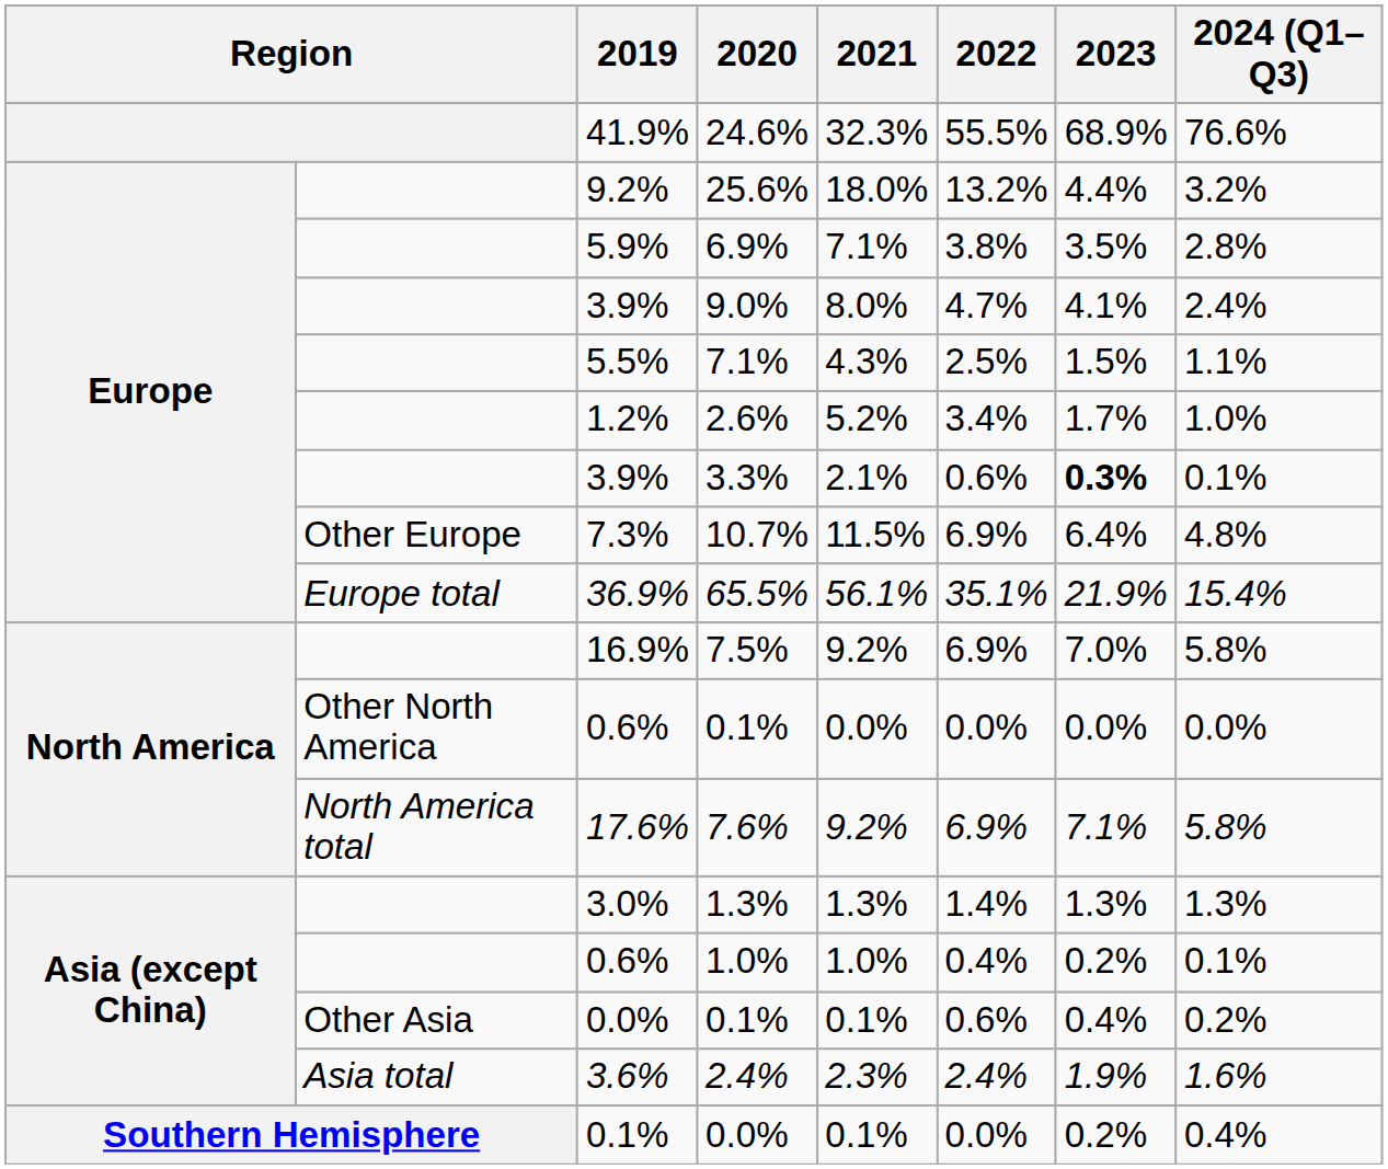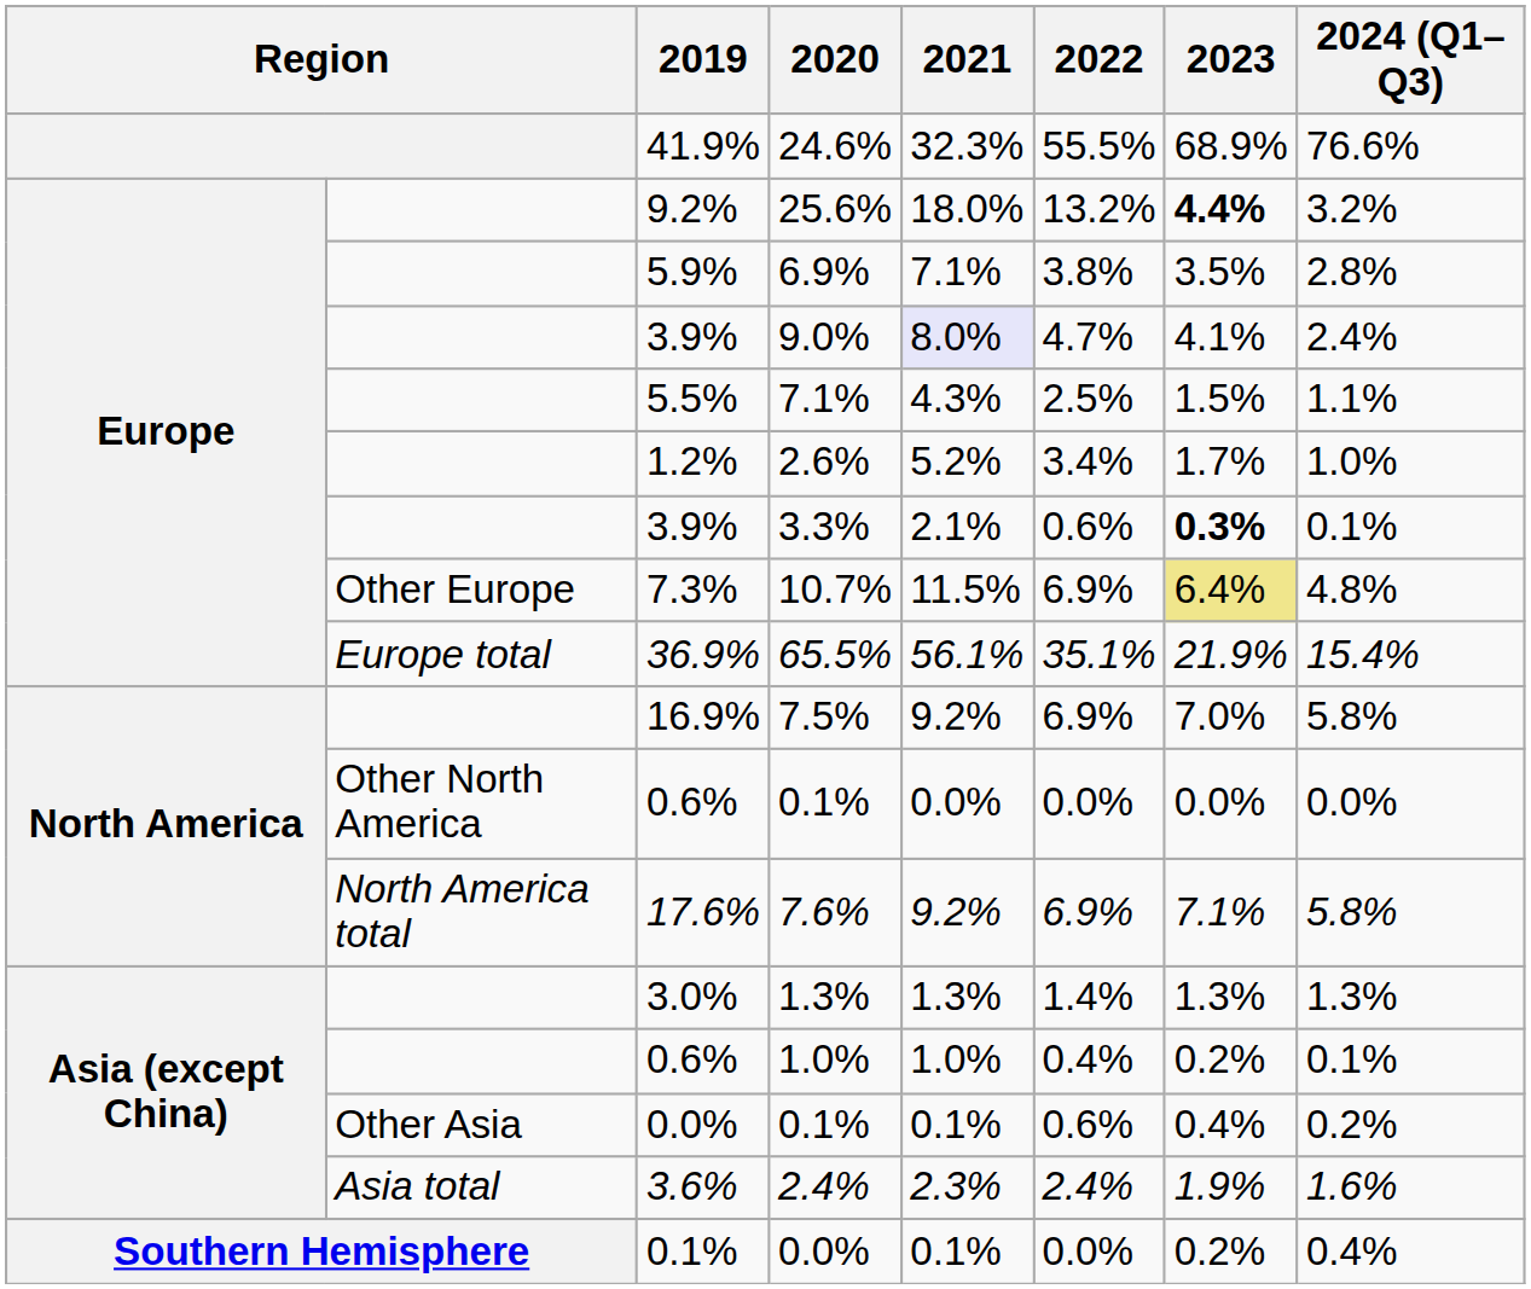25.6% | 2023: normal -> bold
9.0% | 2021: no background -> lavender background
10.7% | 2023: no background -> khaki background
